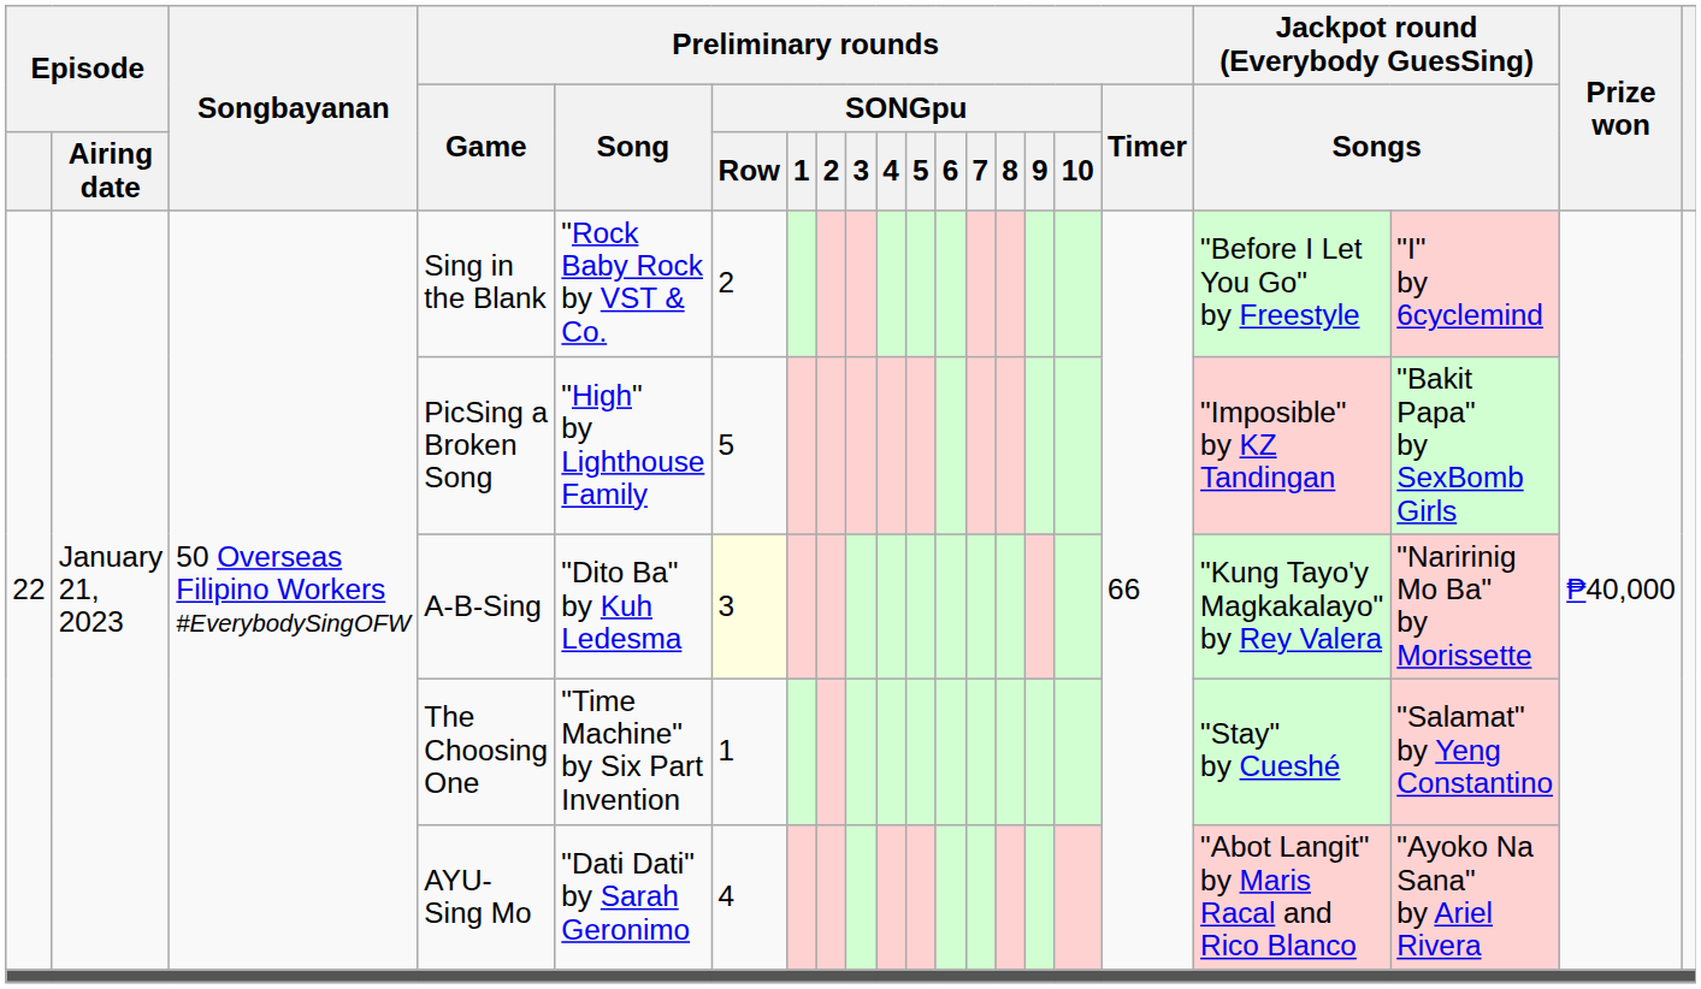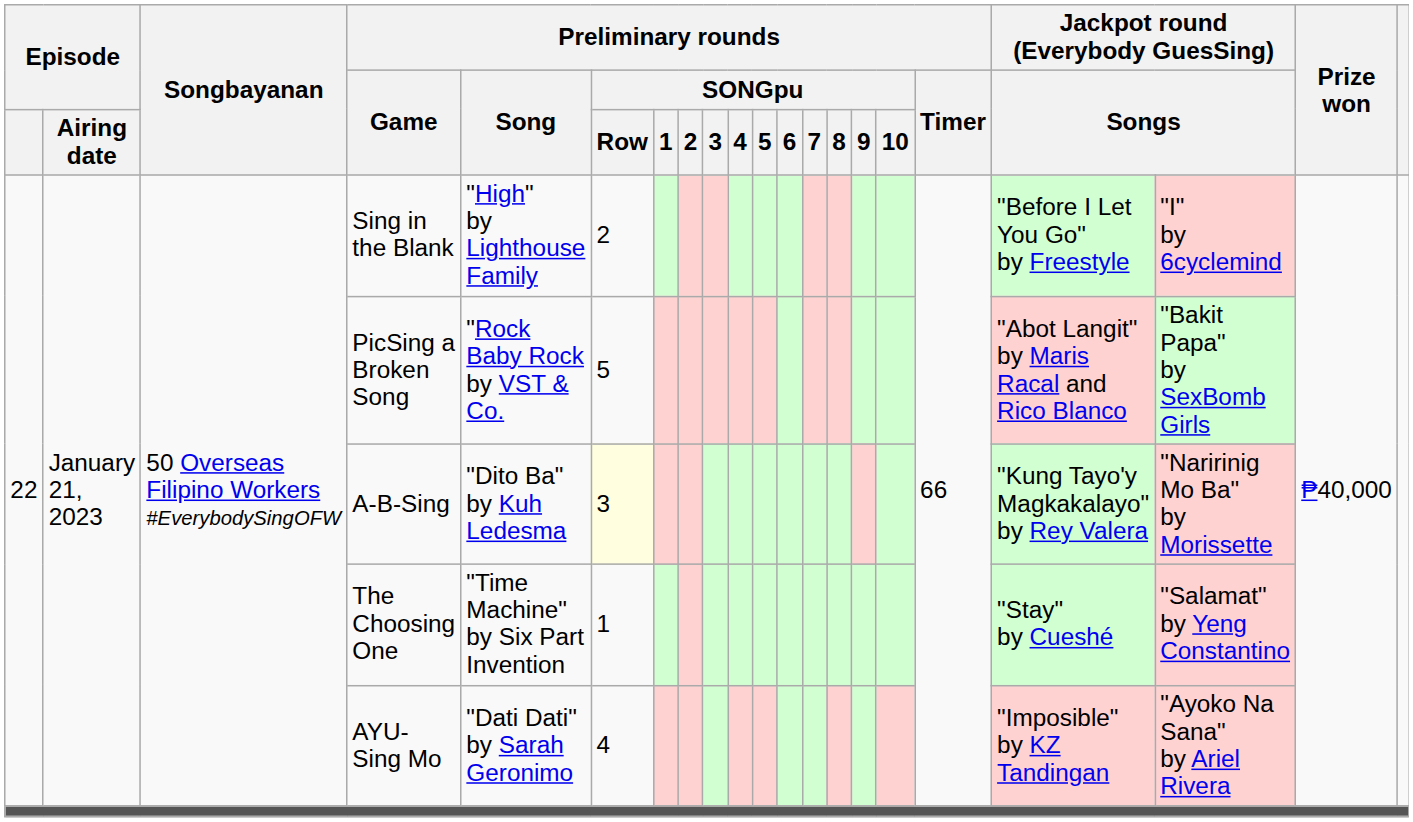Sing in the Blank | Preliminary rounds / Song: "Rock Baby Rock by VST & Co. -> "High" by Lighthouse Family
PicSing a Broken Song | Preliminary rounds / Song: "High" by Lighthouse Family -> "Rock Baby Rock by VST & Co.
PicSing a Broken Song | column 18: "Imposible" by KZ Tandingan -> "Abot Langit" by Maris Racal and Rico Blanco
AYU-Sing Mo | column 18: "Abot Langit" by Maris Racal and Rico Blanco -> "Imposible" by KZ Tandingan
